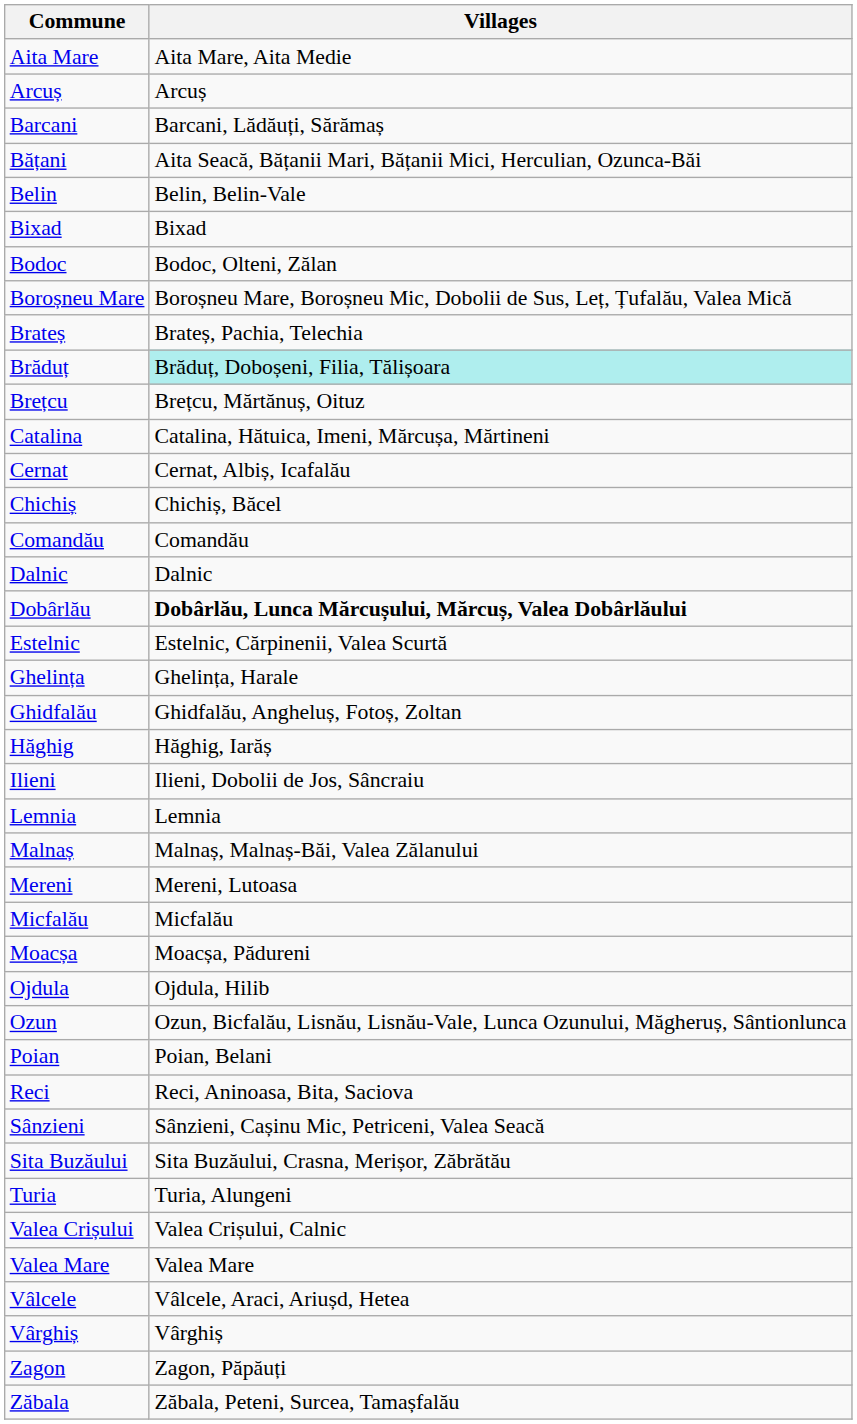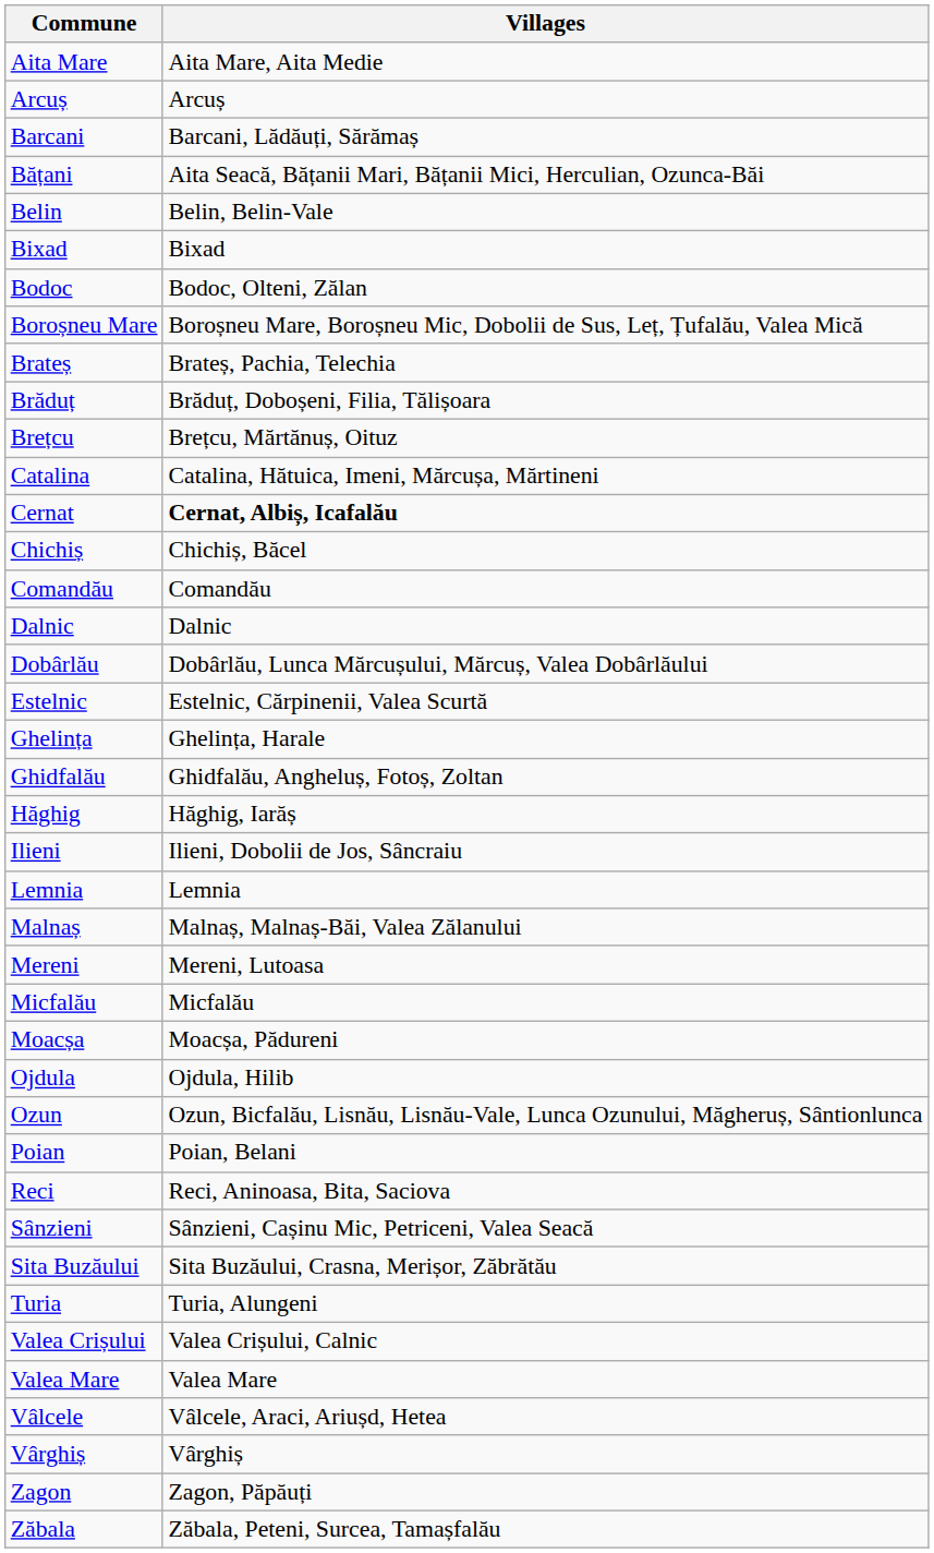Brăduț | column 2: paleturquoise background -> no background
Cernat | column 2: normal -> bold
Dobârlău | column 2: bold -> normal
